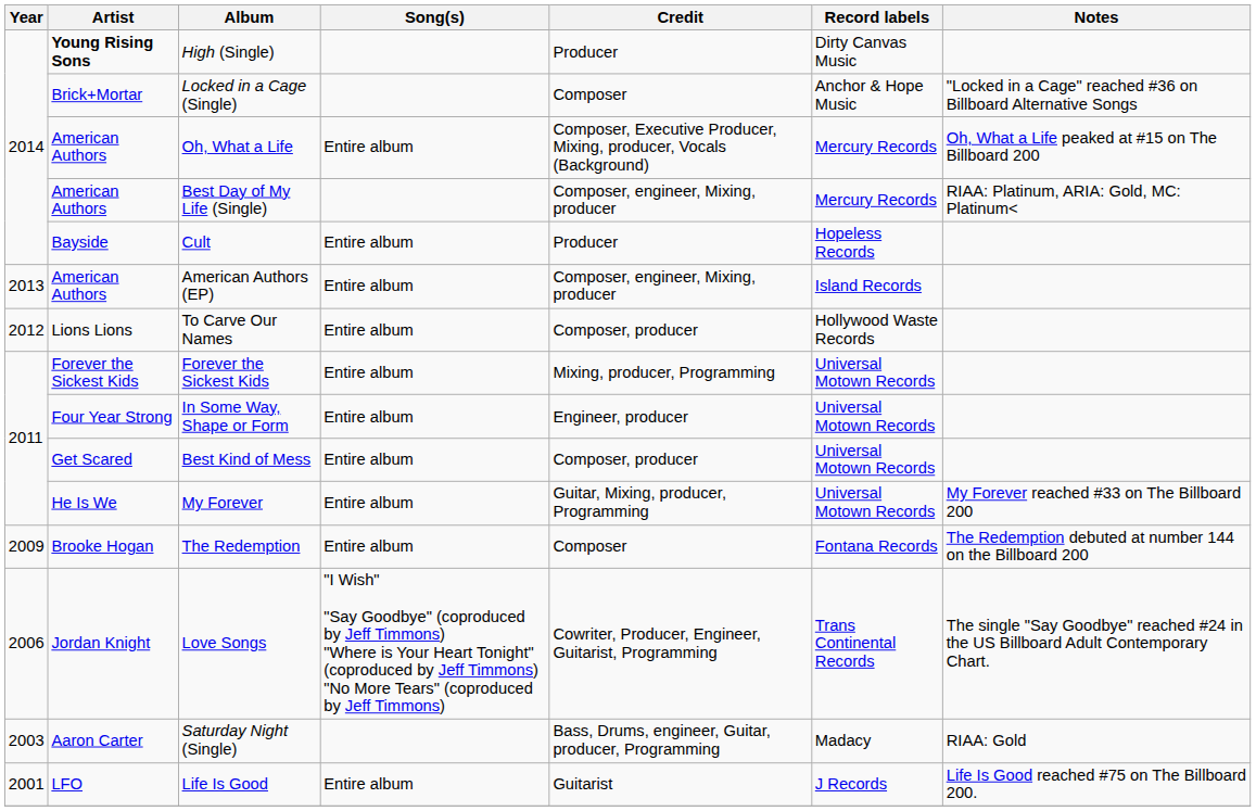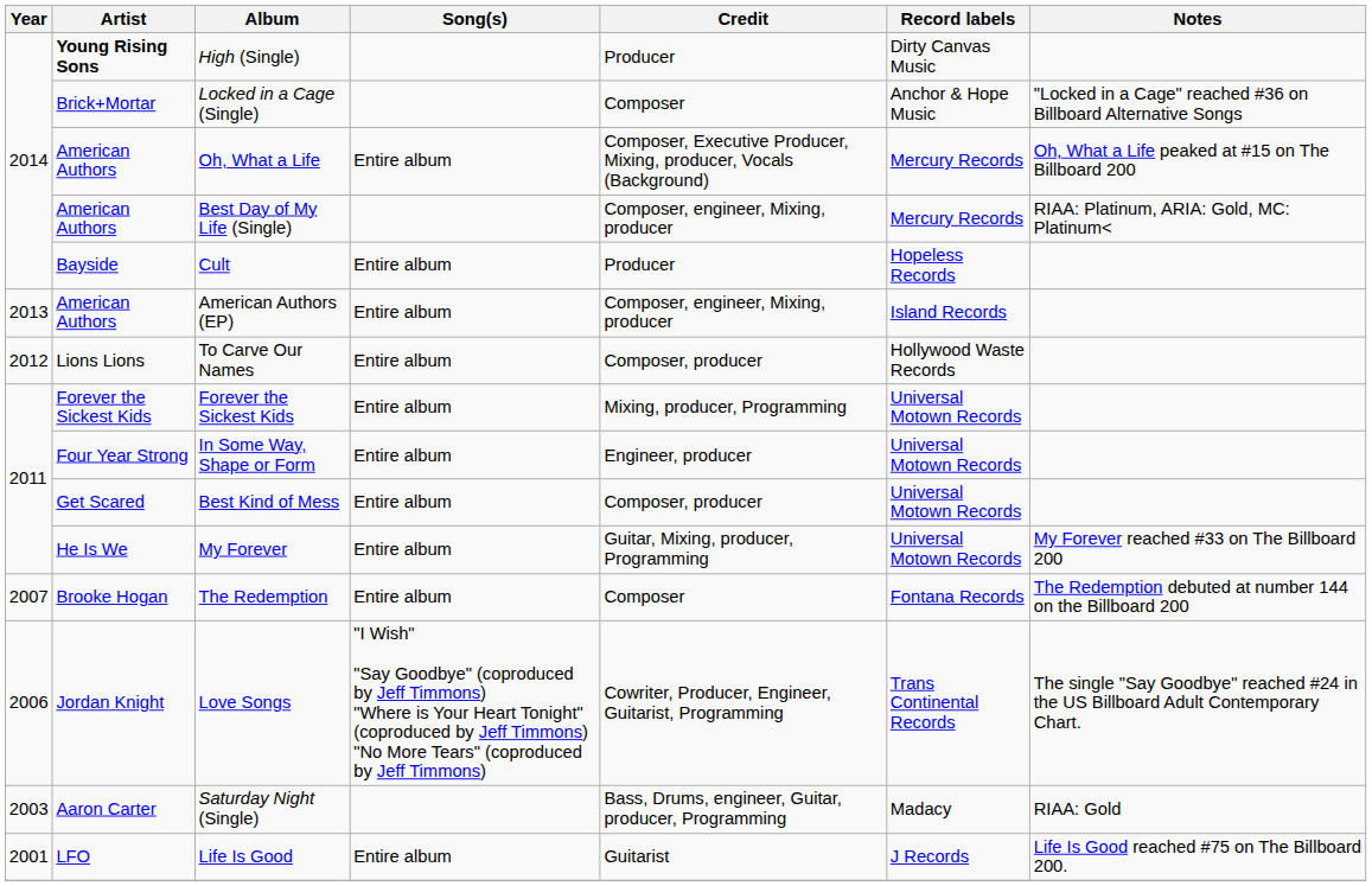The Redemption | Year: 2009 -> 2007
